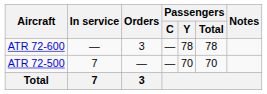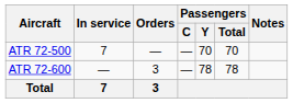rows swapped: ATR 72-500 <-> ATR 72-600
